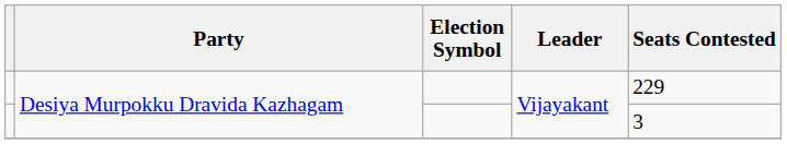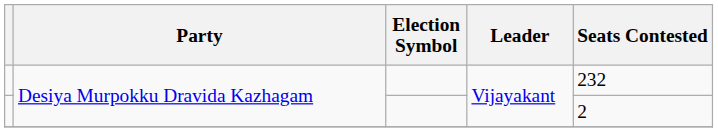row 2 | Seats Contested: 229 -> 232
row 3 | Seats Contested: 3 -> 2
